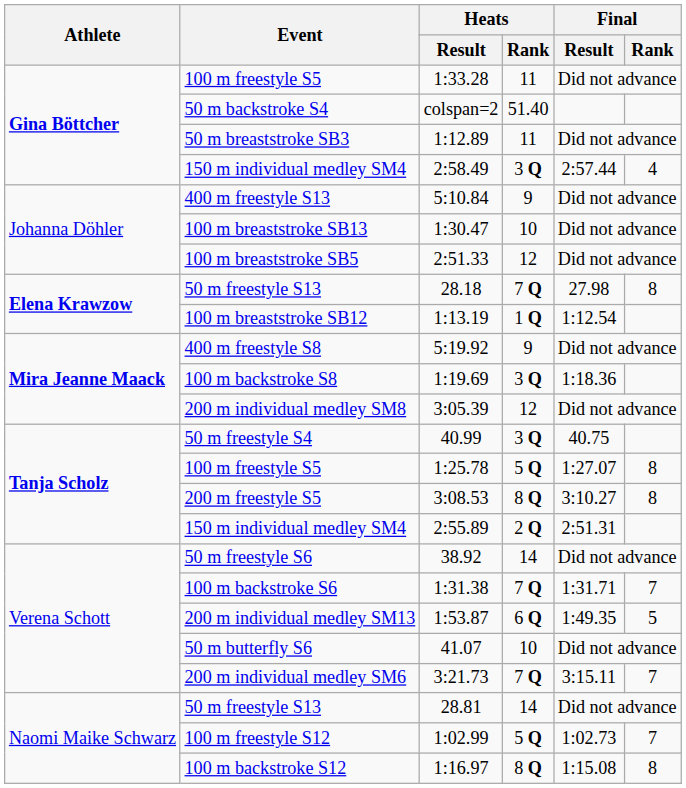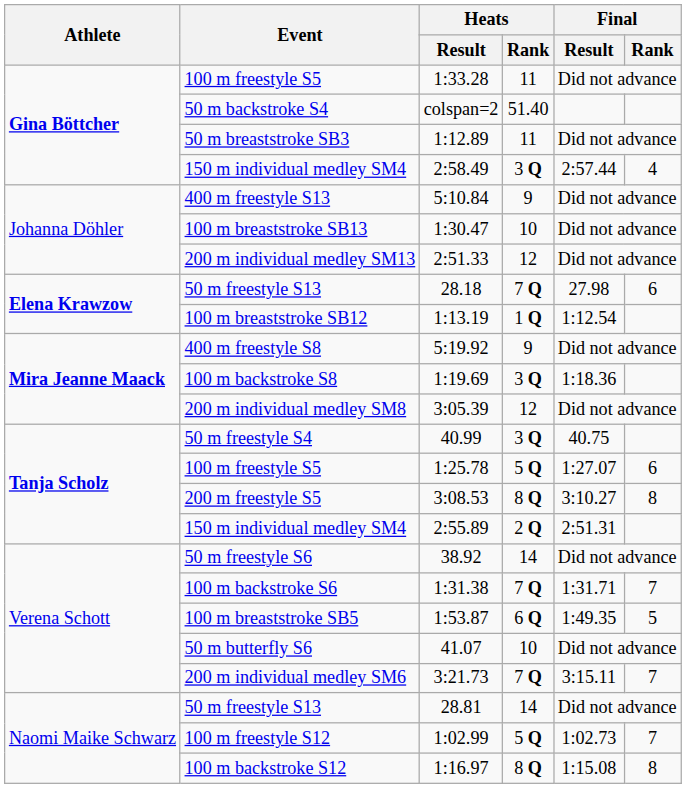2:51.33 | Event: 100 m breaststroke SB5 -> 200 m individual medley SM13
28.18 | Final / Rank: 8 -> 6
1:25.78 | Final / Rank: 8 -> 6
1:53.87 | Event: 200 m individual medley SM13 -> 100 m breaststroke SB5
